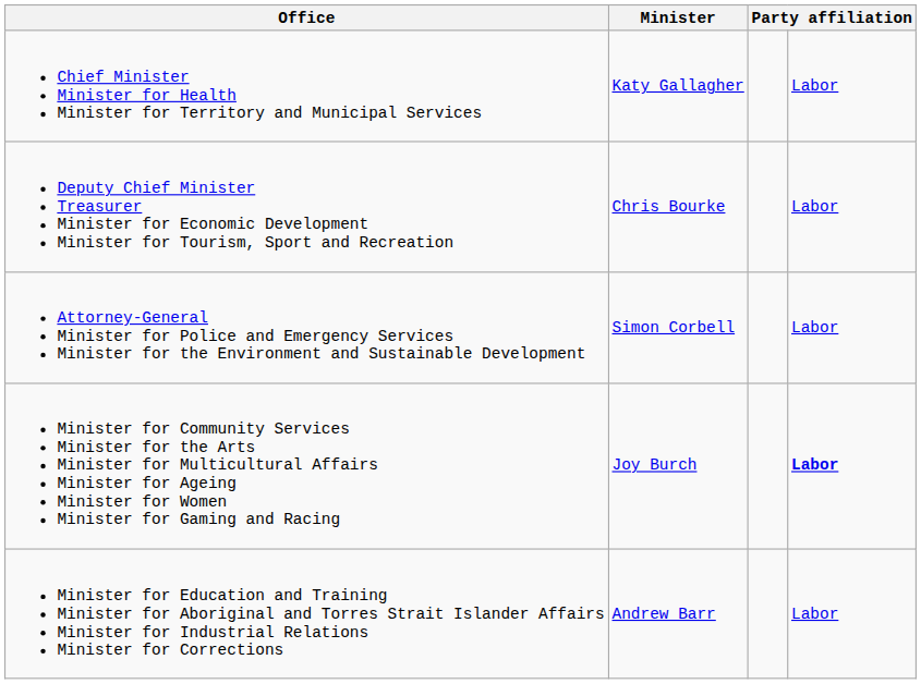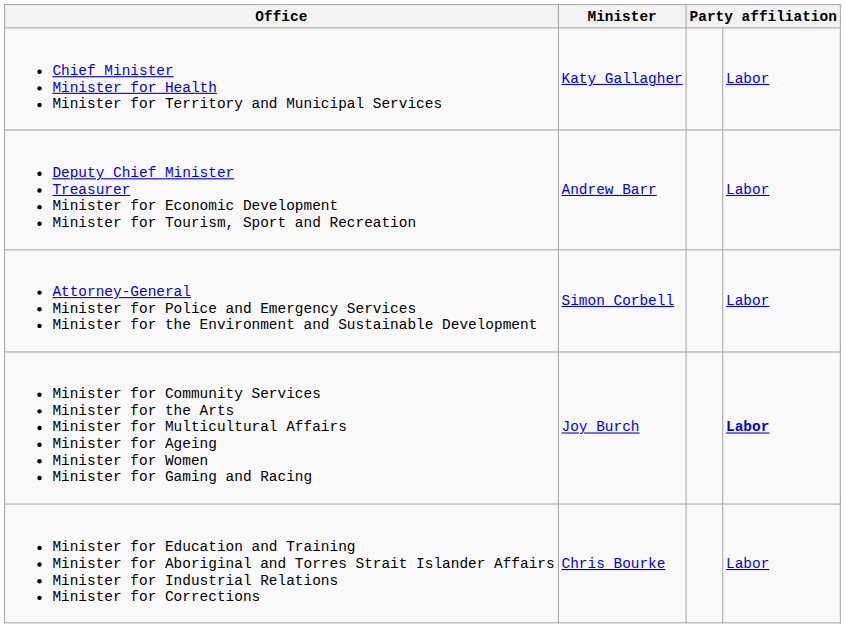row 3 | Minister: Chris Bourke -> Andrew Barr
row 6 | Minister: Andrew Barr -> Chris Bourke
